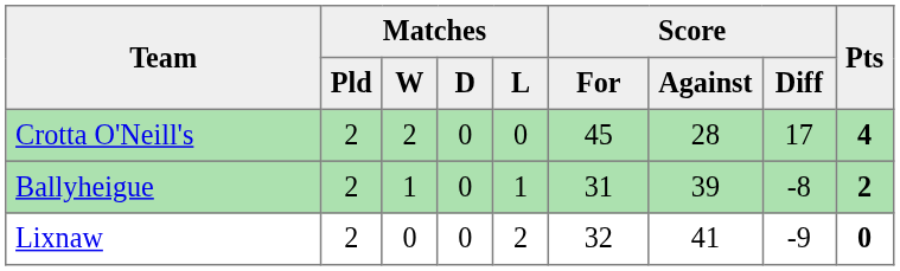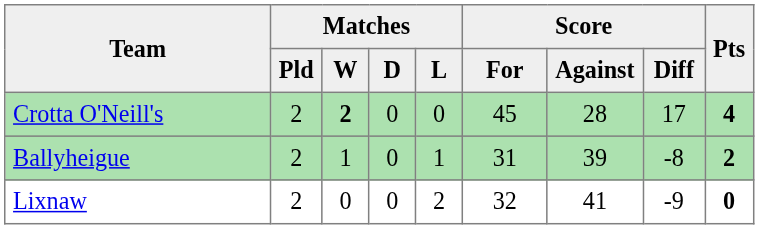Crotta O'Neill's | Matches / W: normal -> bold
